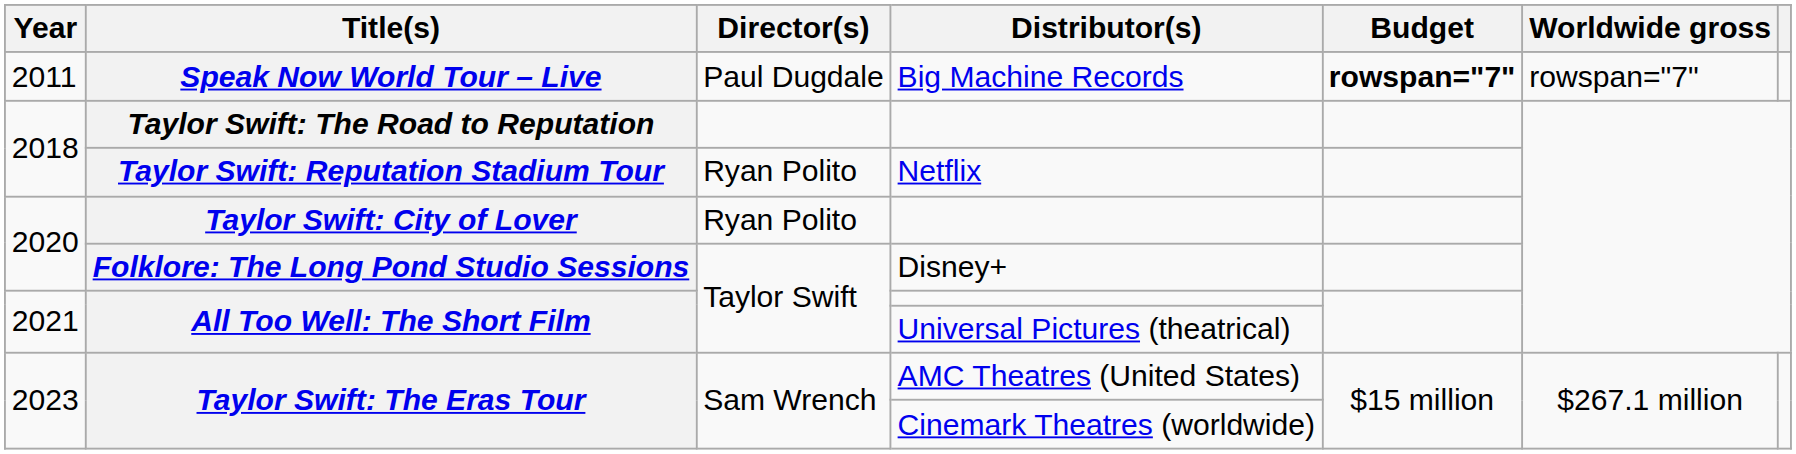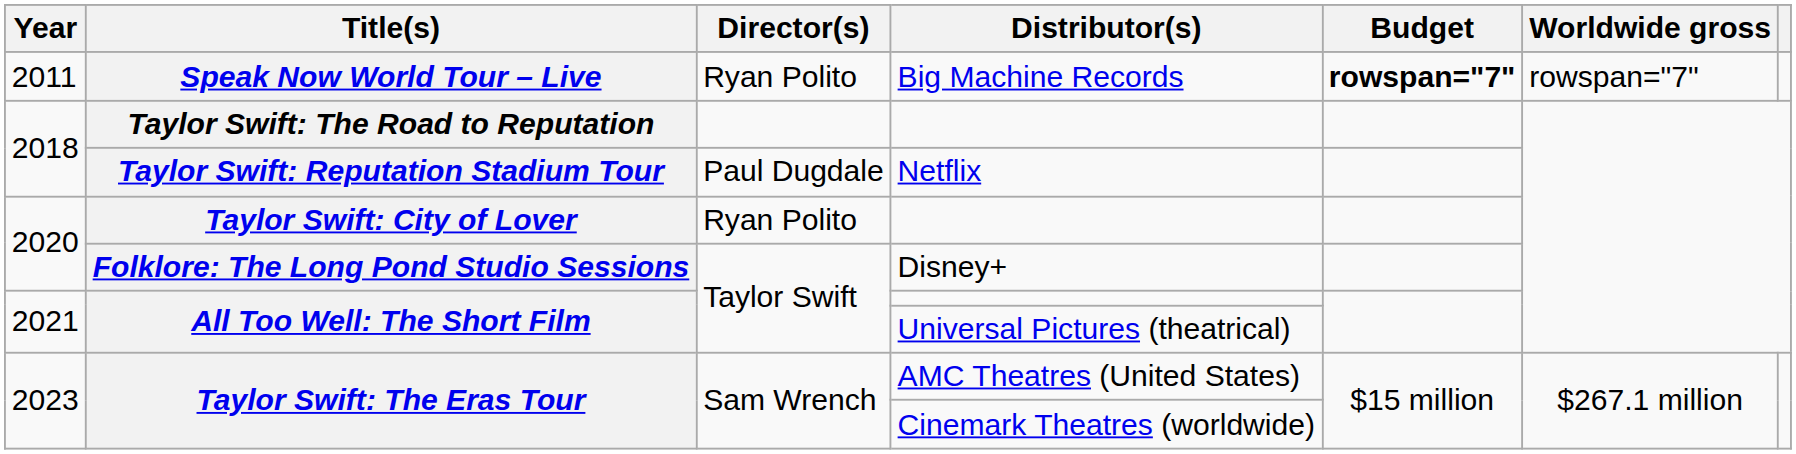Speak Now World Tour – Live | Director(s): Paul Dugdale -> Ryan Polito
Taylor Swift: Reputation Stadium Tour | Director(s): Ryan Polito -> Paul Dugdale
